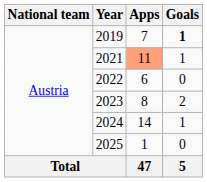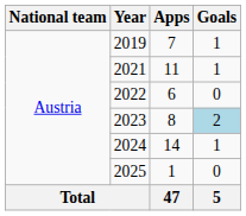2019 | Goals: bold -> normal
2021 | Apps: lightsalmon background -> no background
2023 | Goals: no background -> lightblue background
